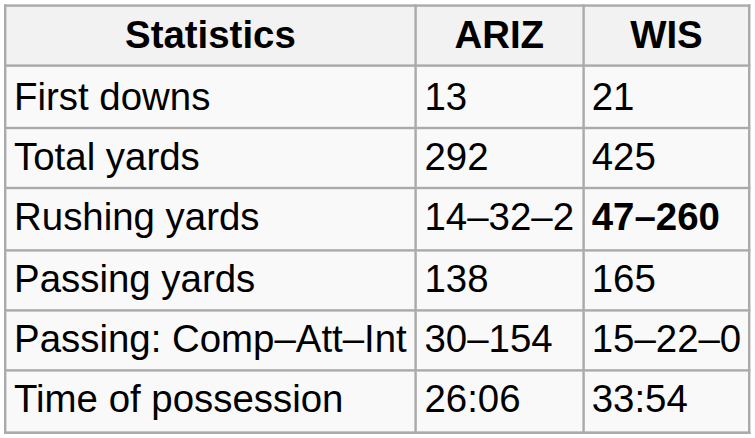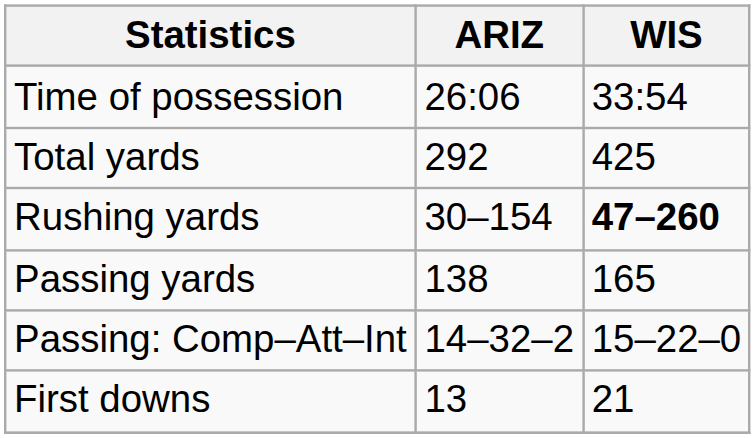rows swapped: First downs <-> Time of possession
Rushing yards | ARIZ: 14–32–2 -> 30–154
Passing: Comp–Att–Int | ARIZ: 30–154 -> 14–32–2
